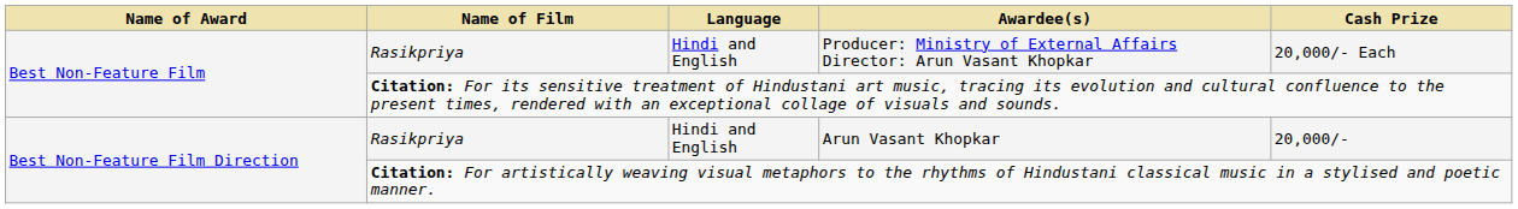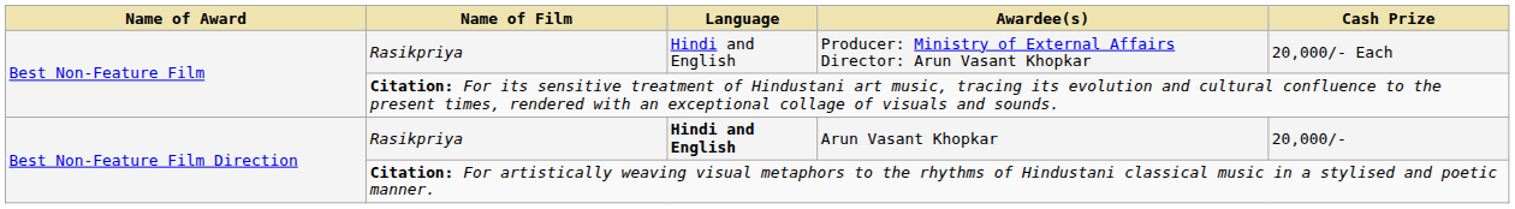Arun Vasant Khopkar | Language: normal -> bold
